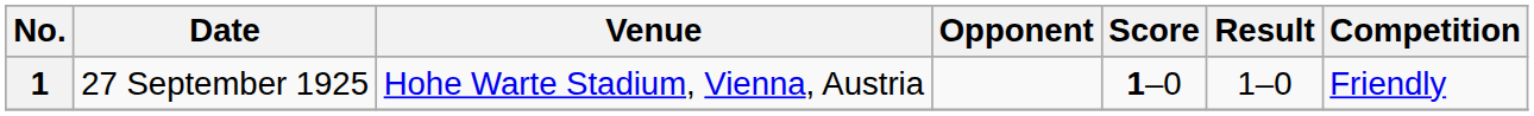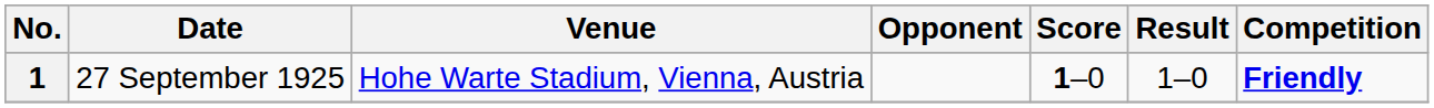1 | Competition: normal -> bold
